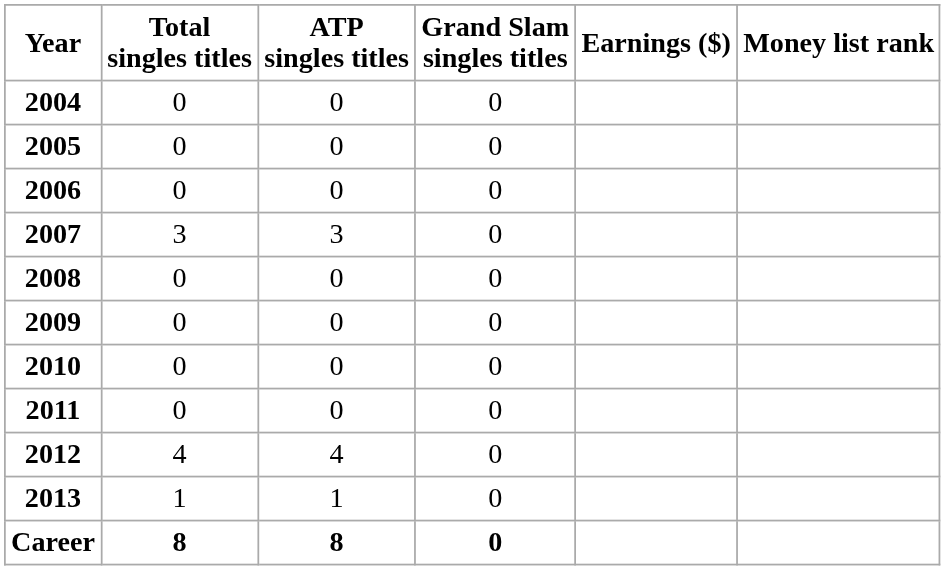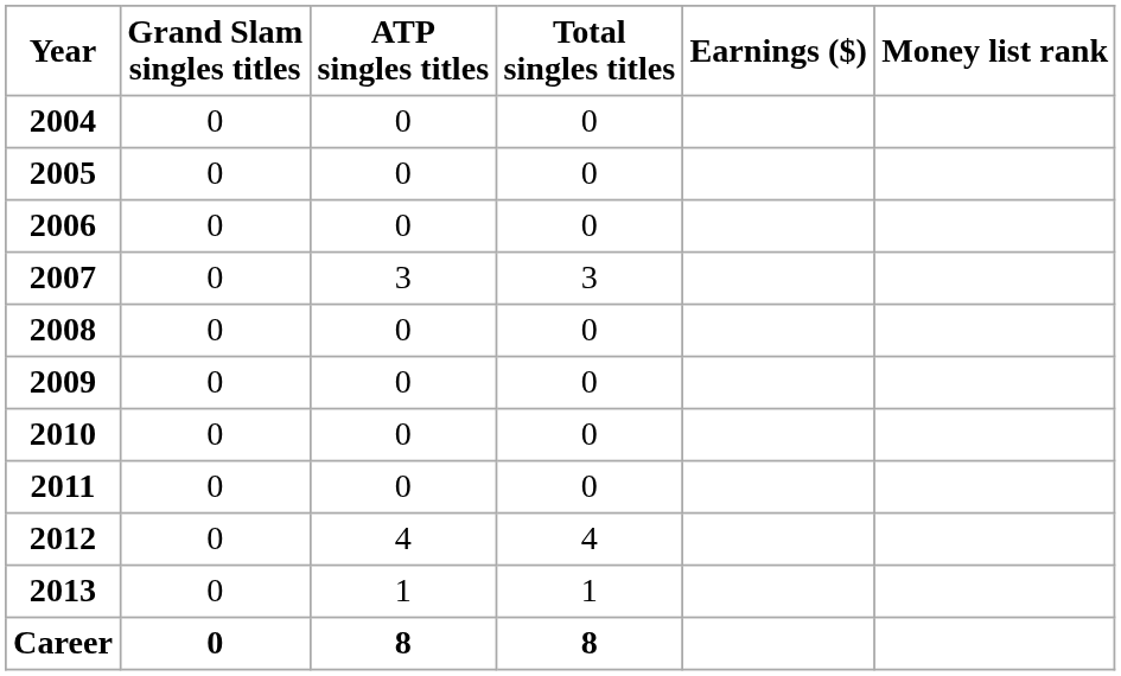columns swapped: Grand Slam singles titles <-> Total singles titles
